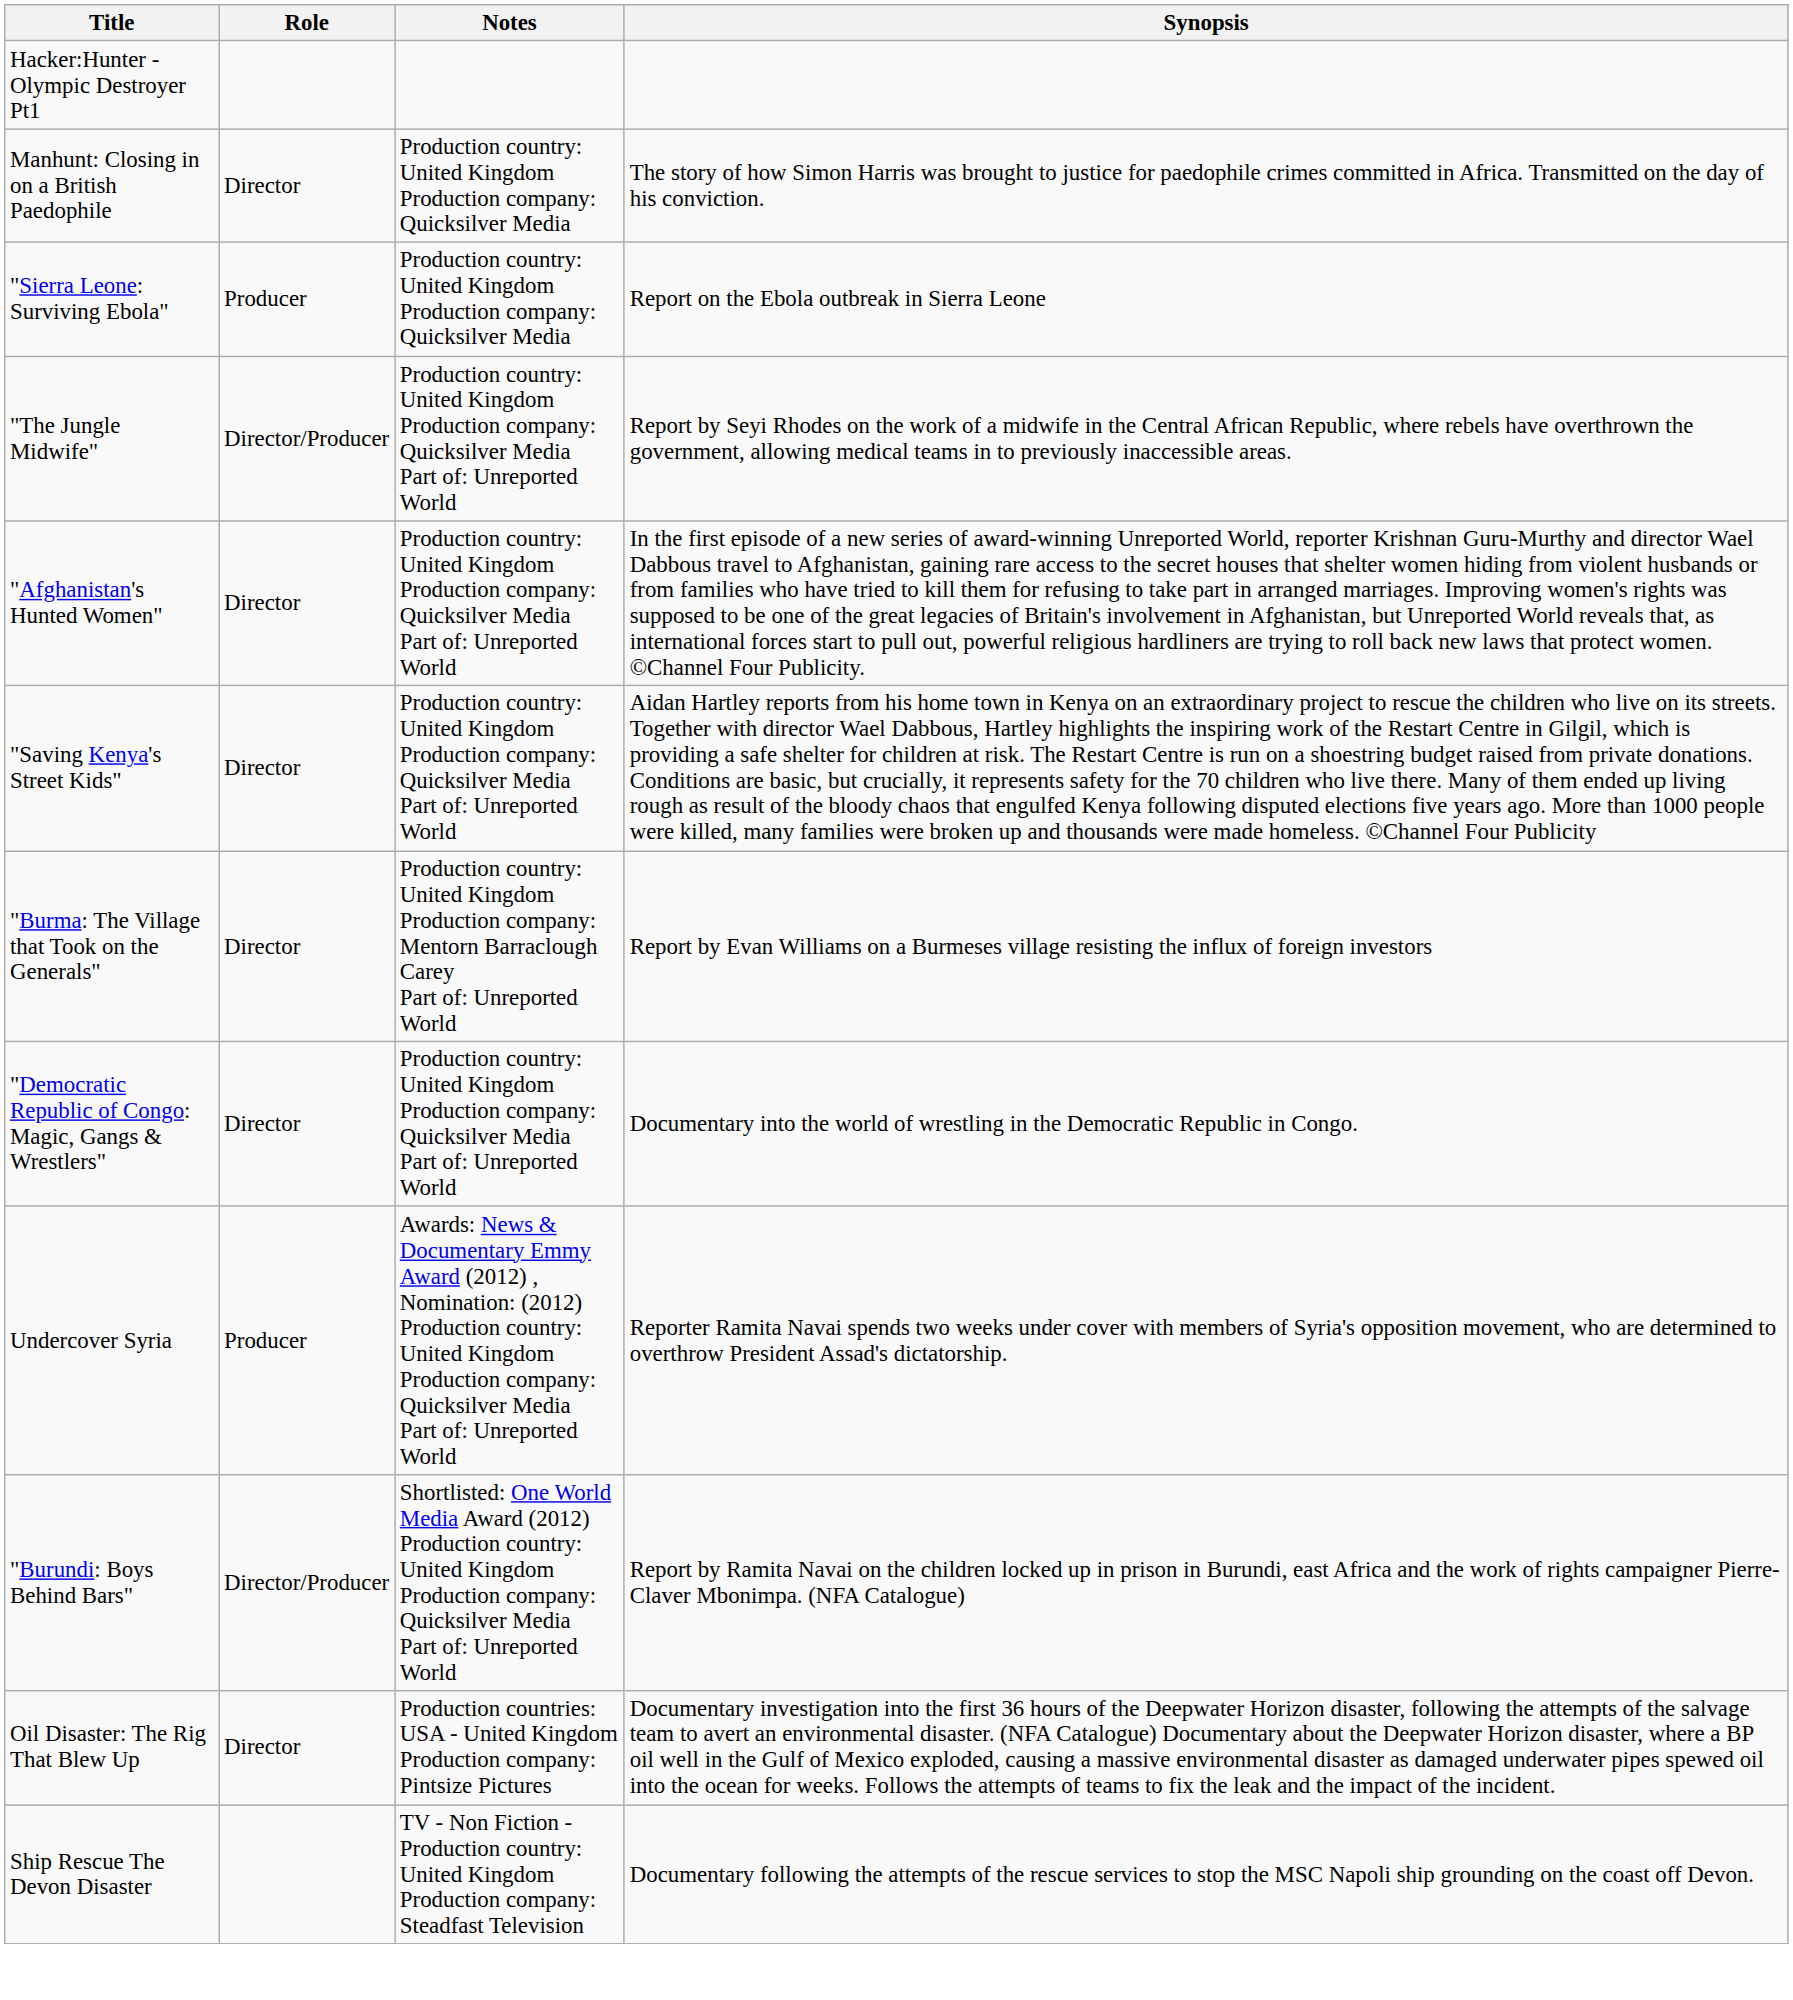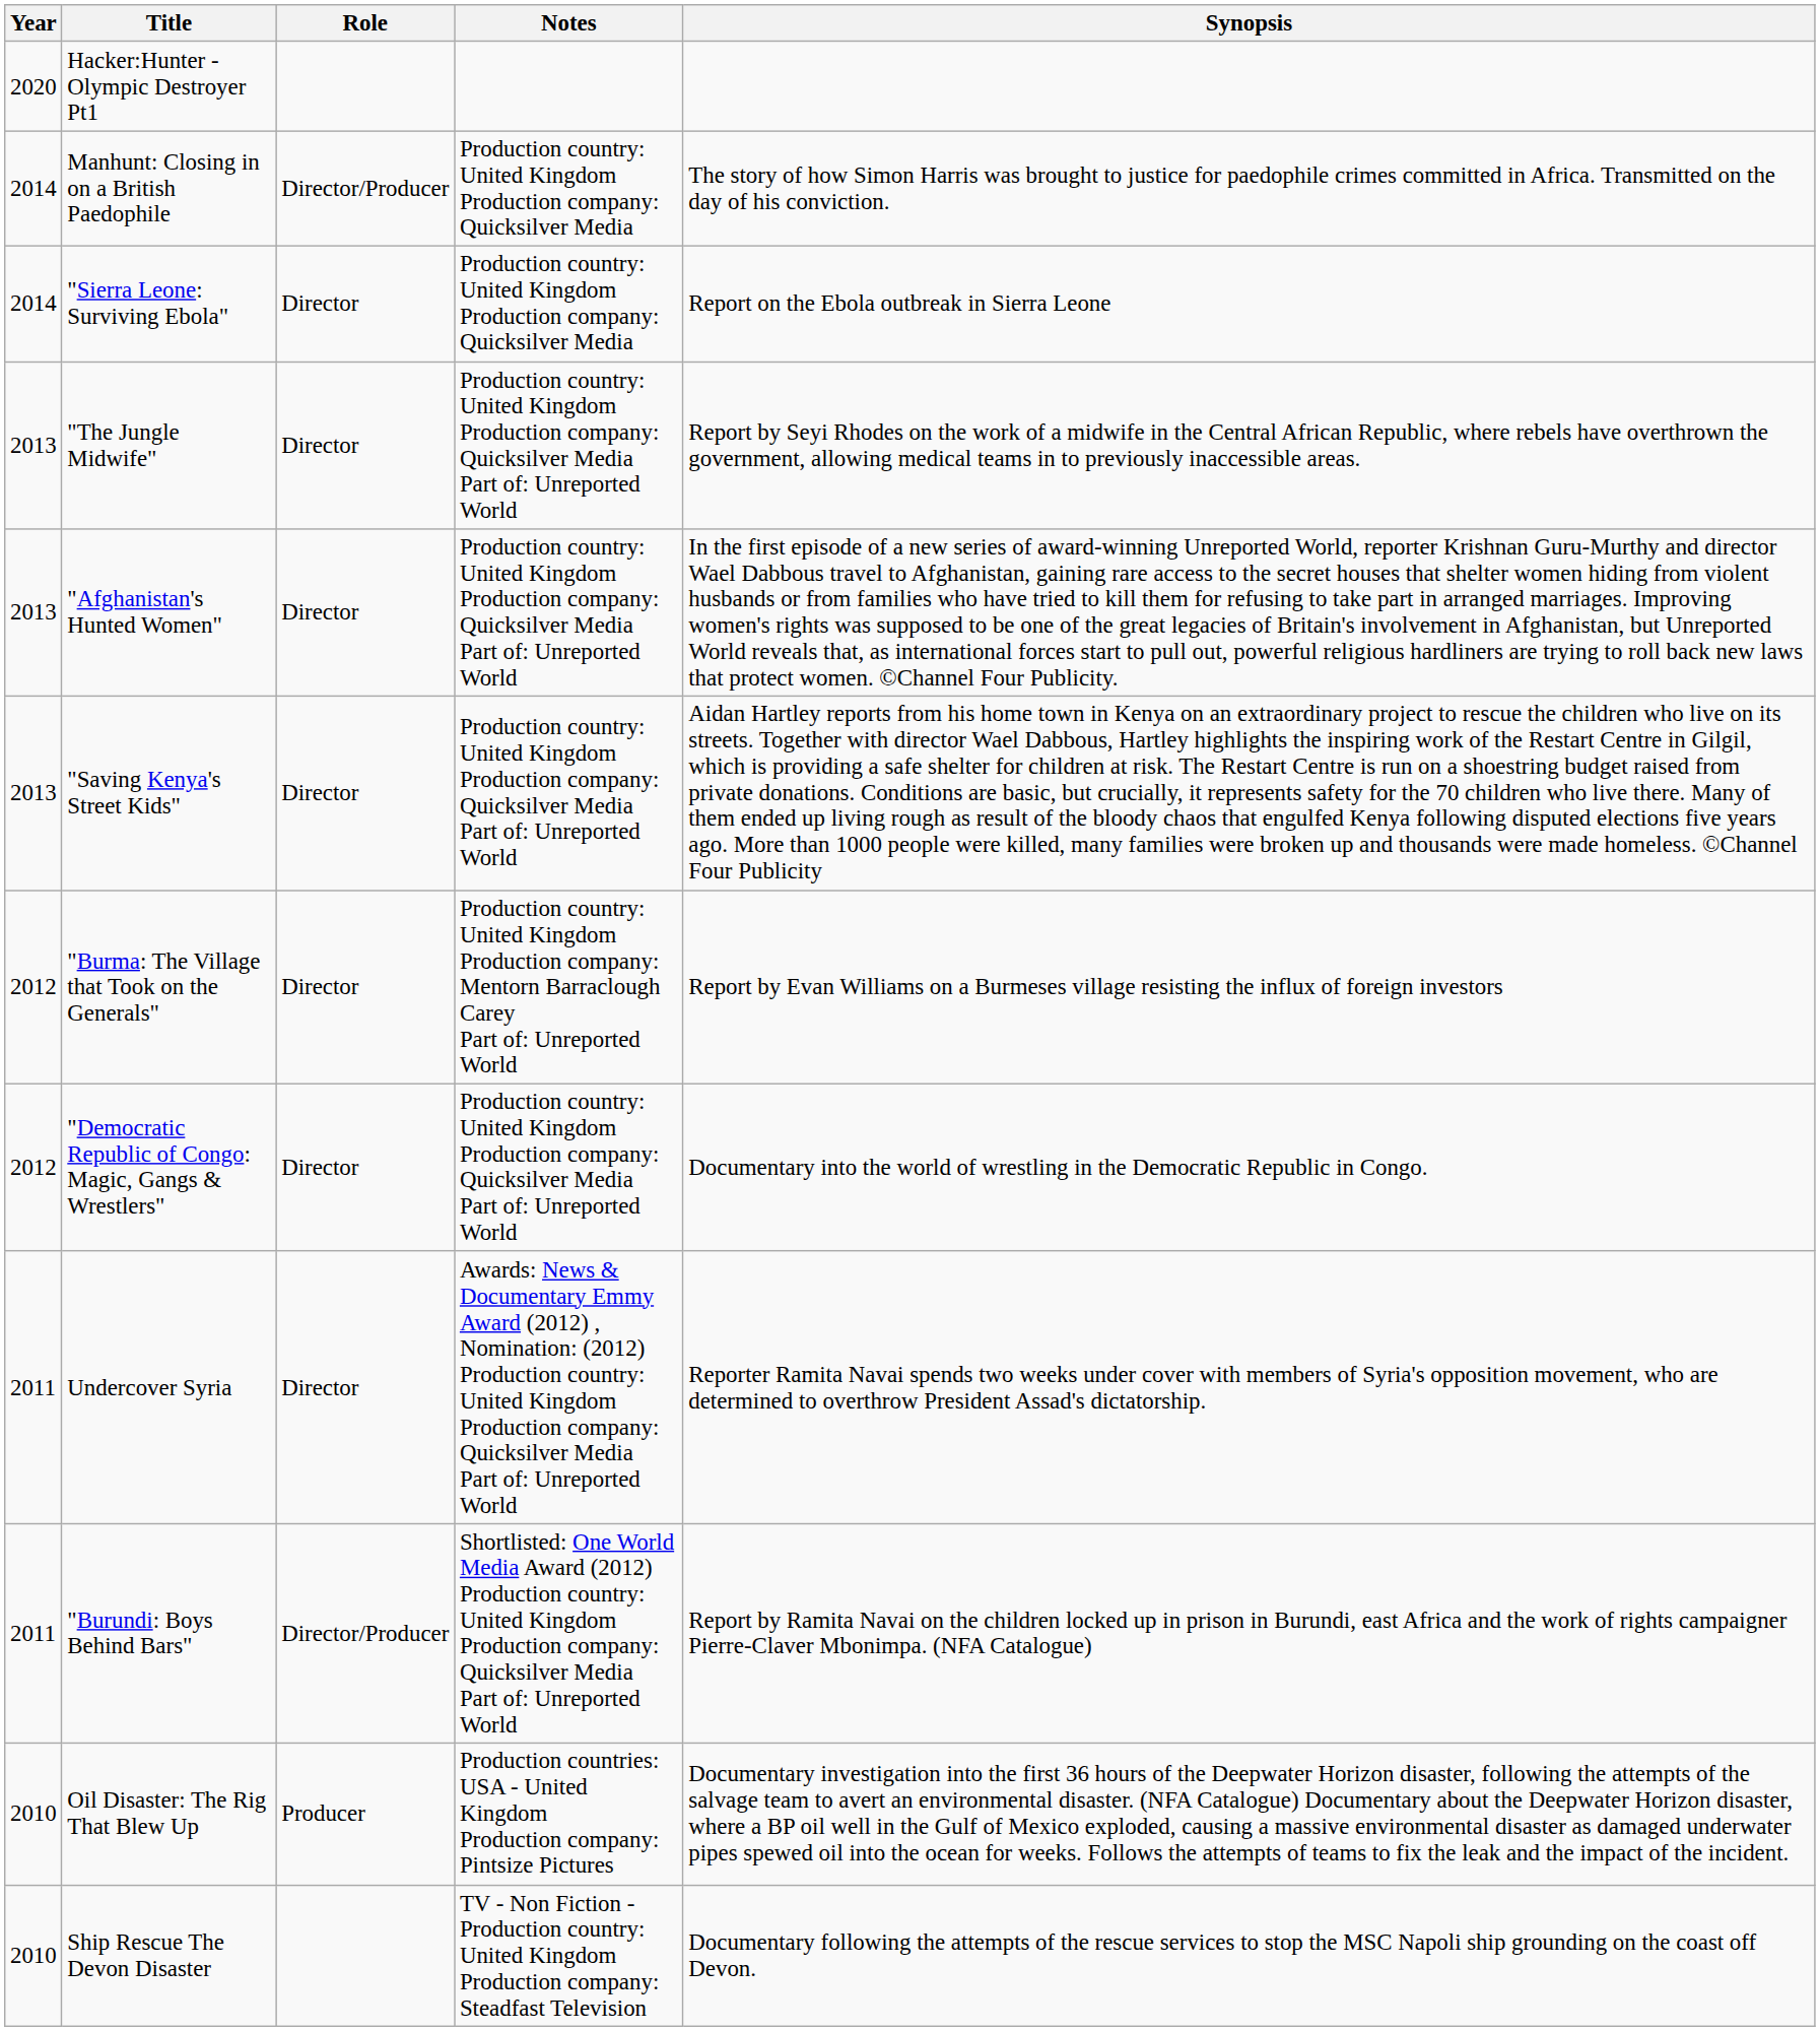+ column: Year | 2020 | 2014 | 2014 | 2013 | 2013 | 2013 | 2012 | 2012 | 2011 | 2011 | 2010 | 2010
Manhunt: Closing in on a British Paedophile | Role: Director -> Director/Producer
"Sierra Leone: Surviving Ebola" | Role: Producer -> Director
"The Jungle Midwife" | Role: Director/Producer -> Director
Undercover Syria | Role: Producer -> Director
Oil Disaster: The Rig That Blew Up | Role: Director -> Producer
